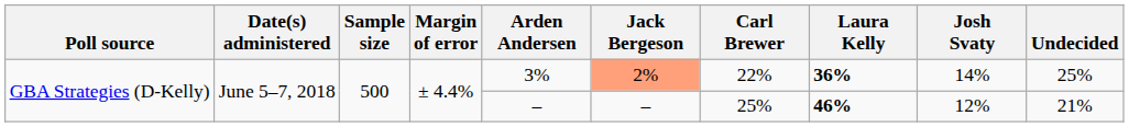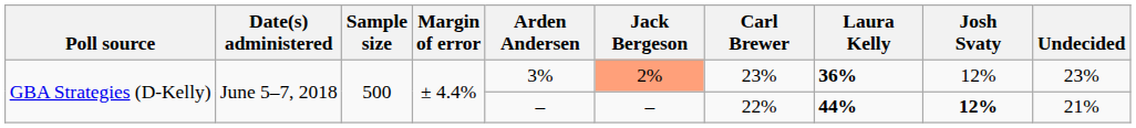row 2 | Carl Brewer: 22% -> 23%
row 2 | Josh Svaty: 14% -> 12%
row 2 | Undecided: 25% -> 23%
row 3 | Carl Brewer: 25% -> 22%
row 3 | Laura Kelly: 46% -> 44%
row 3 | Josh Svaty: normal -> bold
